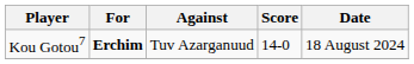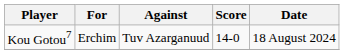Kou Gotou7 | For: bold -> normal
